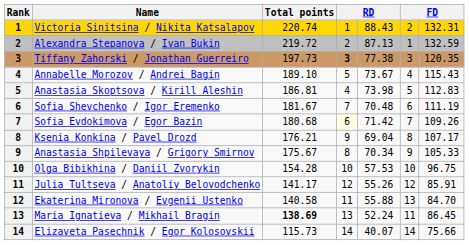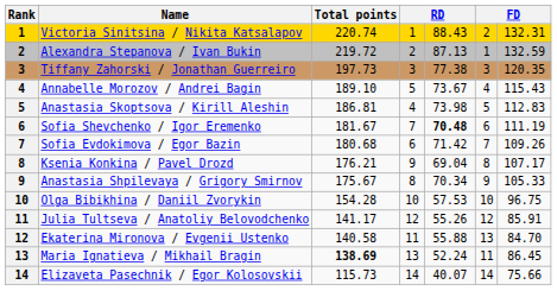Tiffany Zahorski / Jonathan Guerreiro | column 4: bold -> normal
Sofia Shevchenko / Igor Eremenko | column 5: normal -> bold
Sofia Evdokimova / Egor Bazin | column 4: lightyellow background -> no background
